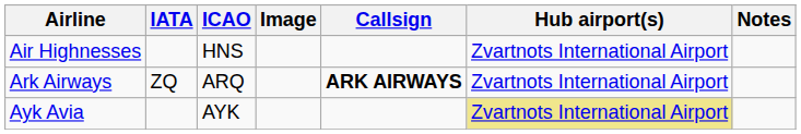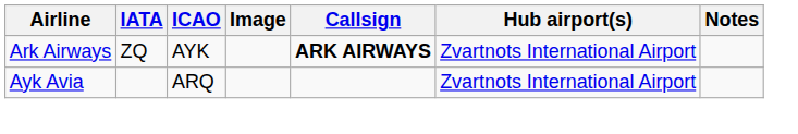- row: Air Highnesses | HNS | Zvartnots International Airport
Ark Airways | ICAO: ARQ -> AYK
Ayk Avia | ICAO: AYK -> ARQ
Ayk Avia | Hub airport(s): khaki background -> no background
